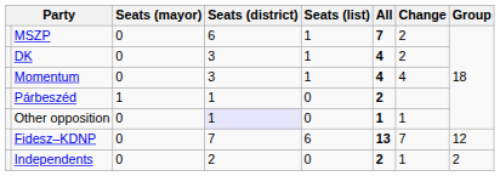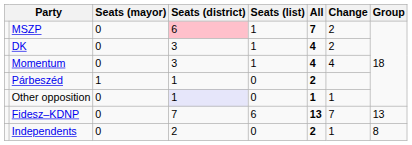MSZP | Seats (district): no background -> pink background
Fidesz–KDNP | Group: 12 -> 13
Independents | Group: 2 -> 8
